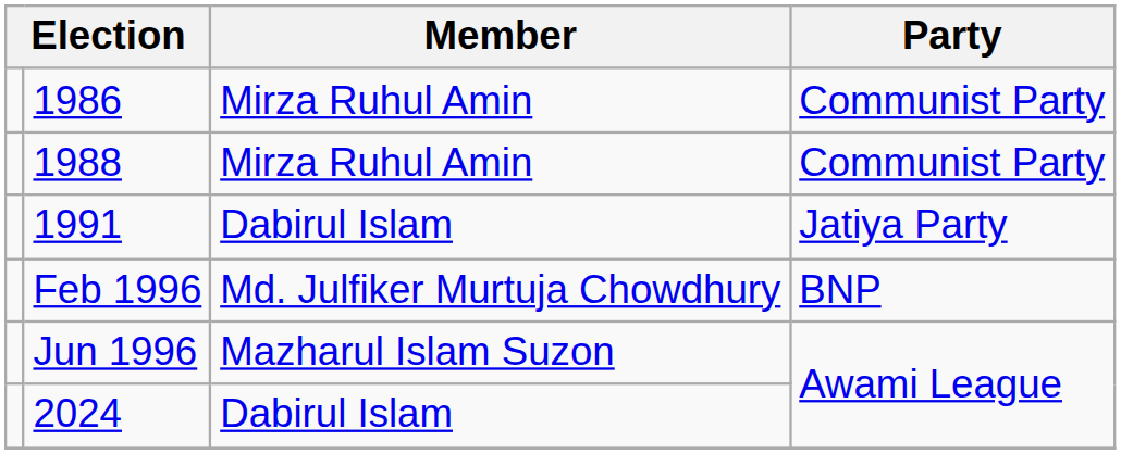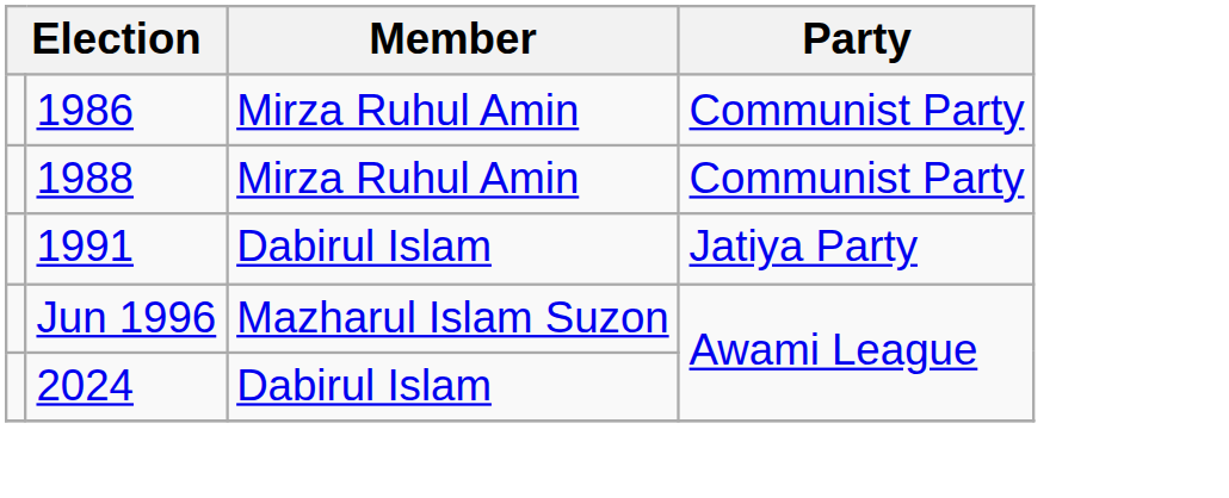- row: Feb 1996 | Md. Julfiker Murtuja Chowdhury | BNP
